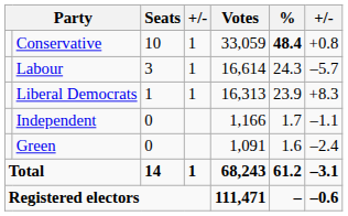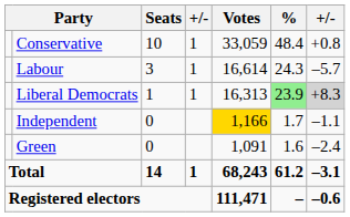Conservative | %: bold -> normal
Liberal Democrats | %: no background -> lightgreen background
Liberal Democrats | column 7: no background -> lightgrey background
Independent | Votes: no background -> gold background
